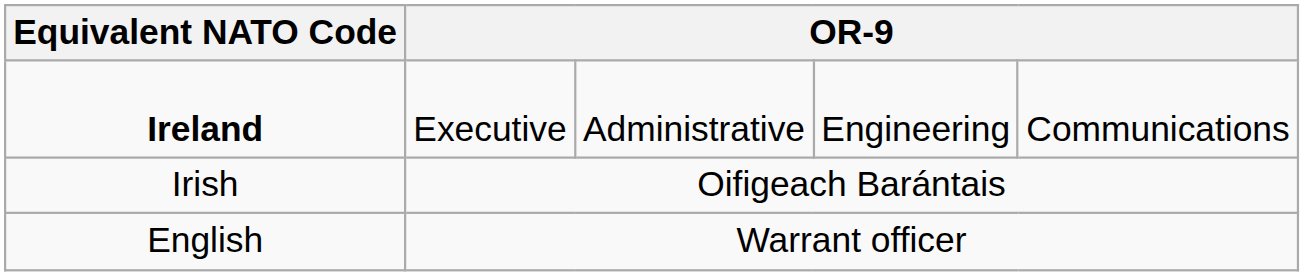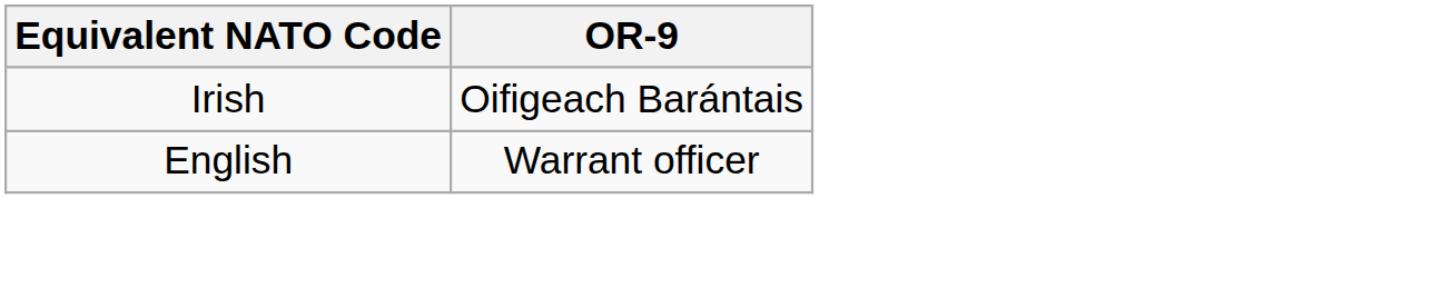- row: Ireland | Executive | Administrative | Engineering | Communications
